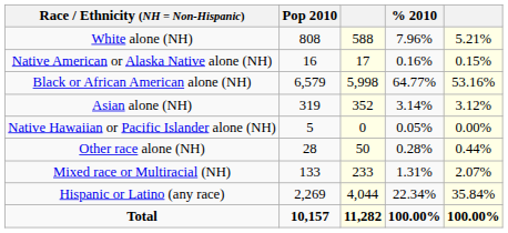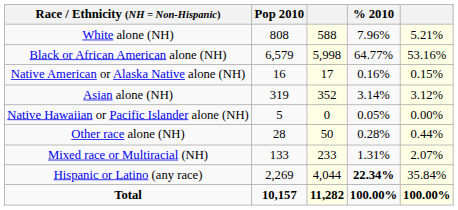rows swapped: Black or African American alone (NH) <-> Native American or Alaska Native alone (NH)
Hispanic or Latino (any race) | % 2010: normal -> bold
